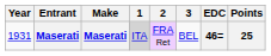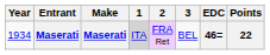row 2 | Year: 1931 -> 1934
row 2 | Points: 25 -> 22
